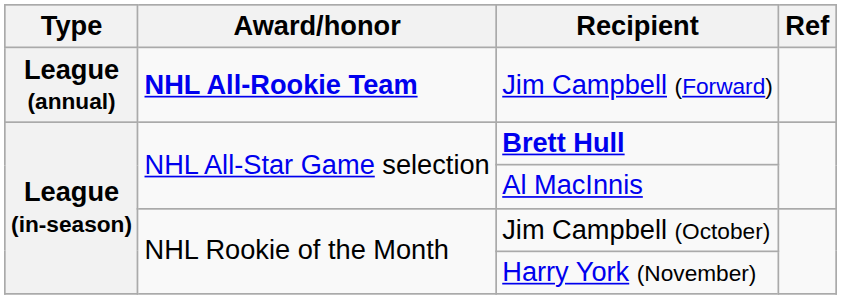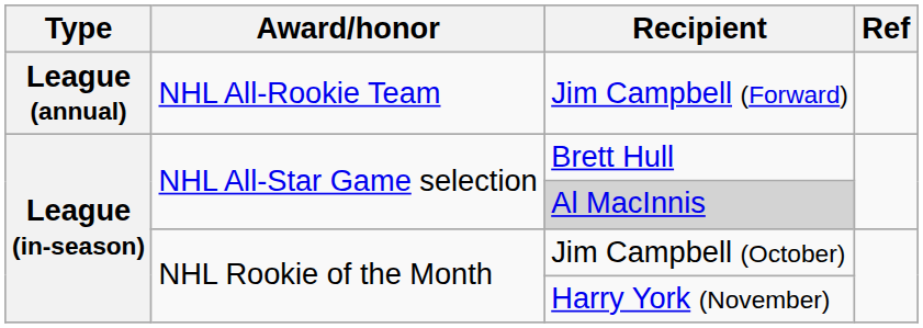Jim Campbell (Forward) | Award/honor: bold -> normal
Brett Hull | Recipient: bold -> normal
Al MacInnis | Recipient: no background -> lightgrey background
